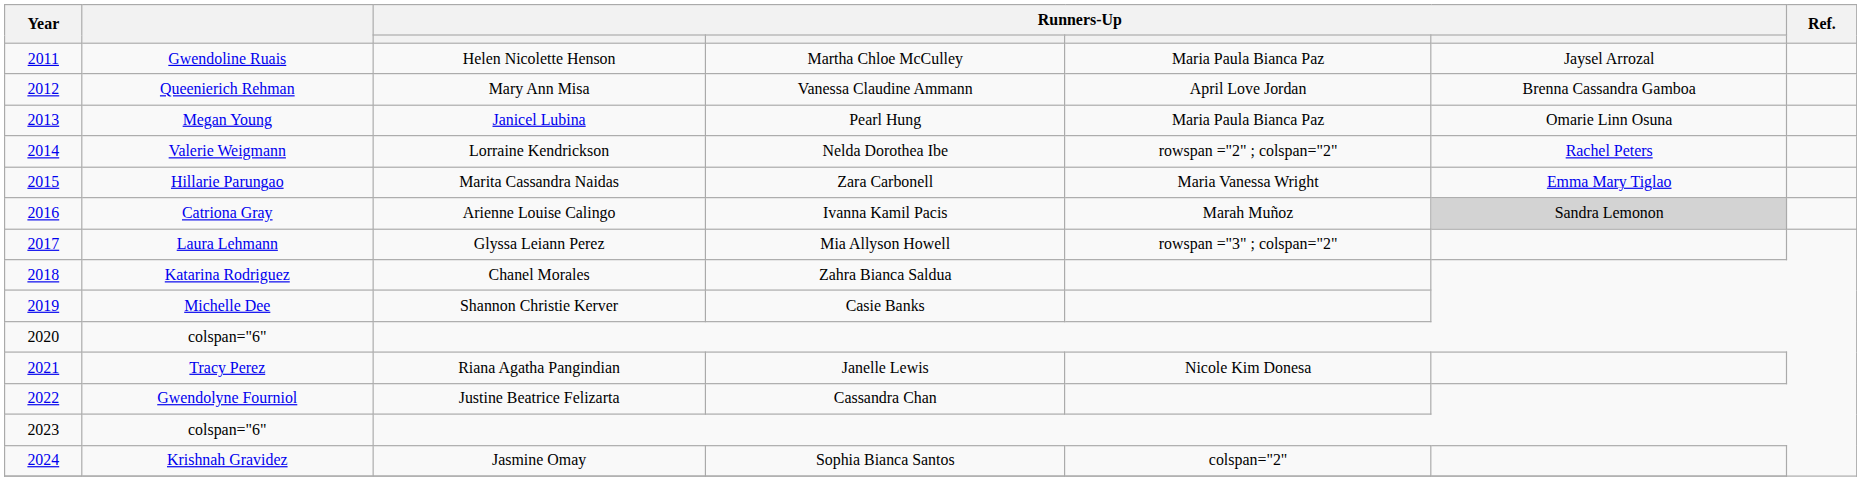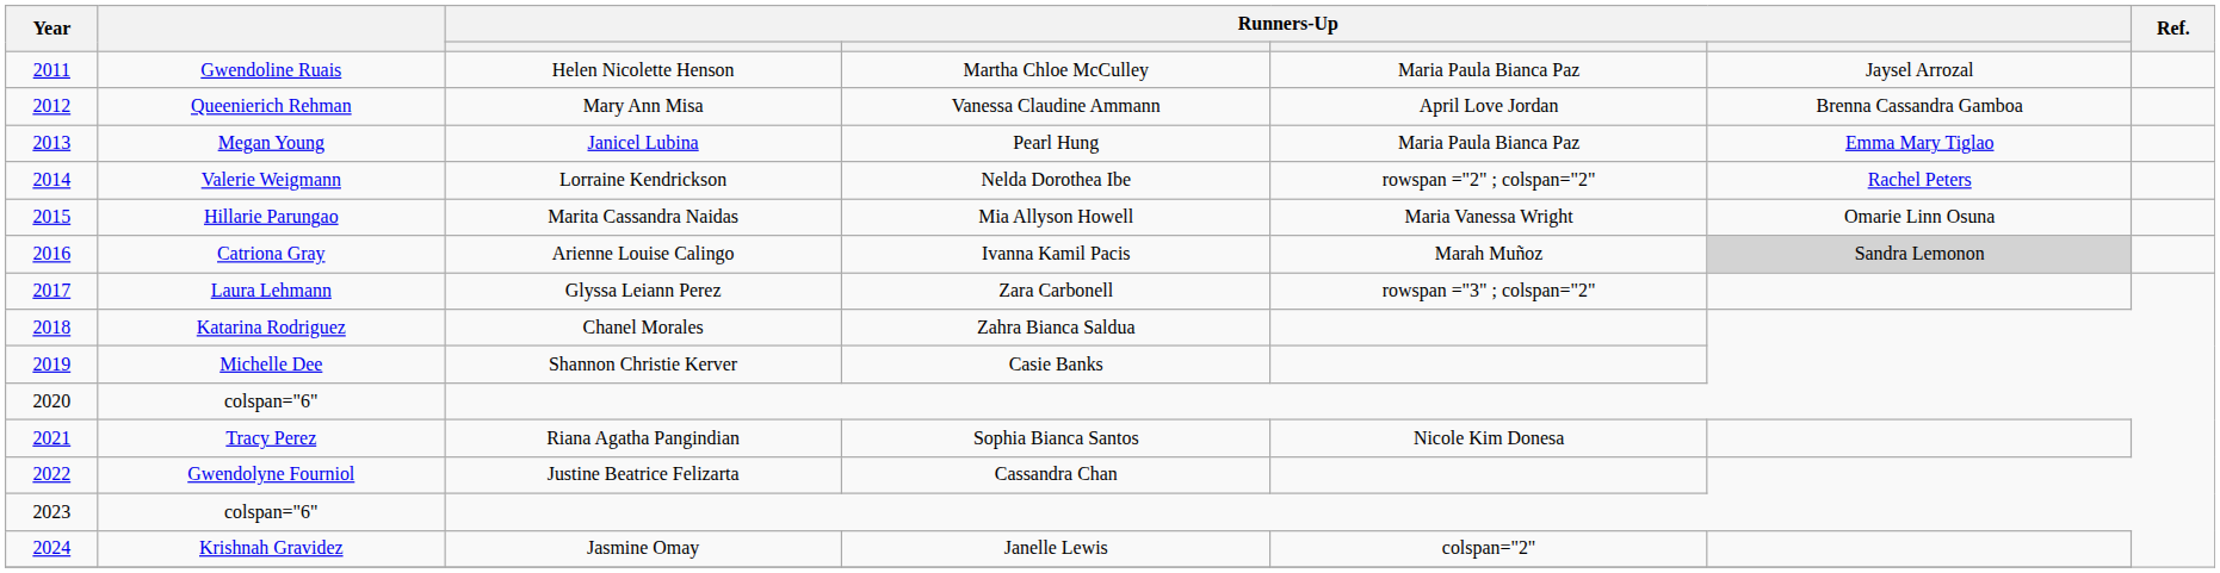Megan Young | column 6: Omarie Linn Osuna -> Emma Mary Tiglao
Hillarie Parungao | column 4: Zara Carbonell -> Mia Allyson Howell
Hillarie Parungao | column 6: Emma Mary Tiglao -> Omarie Linn Osuna
Laura Lehmann | column 4: Mia Allyson Howell -> Zara Carbonell
Tracy Perez | column 4: Janelle Lewis -> Sophia Bianca Santos
Krishnah Gravidez | column 4: Sophia Bianca Santos -> Janelle Lewis
